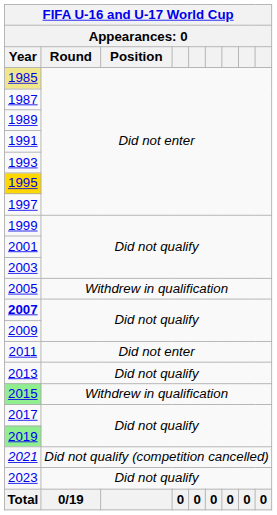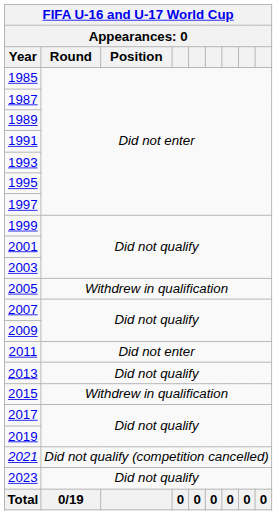1985 | Year: khaki background -> no background
1995 | Year: gold background -> no background
2007 | Year: bold -> normal
2015 | Year: lightgreen background -> no background
2019 | Year: lightgreen background -> no background
